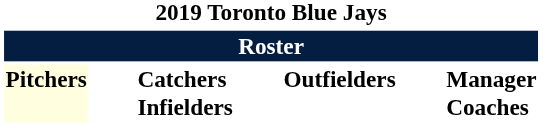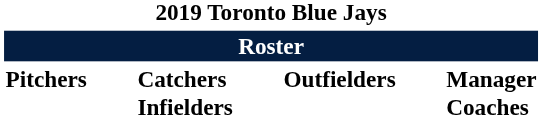Pitchers | column 1: lightyellow background -> no background
